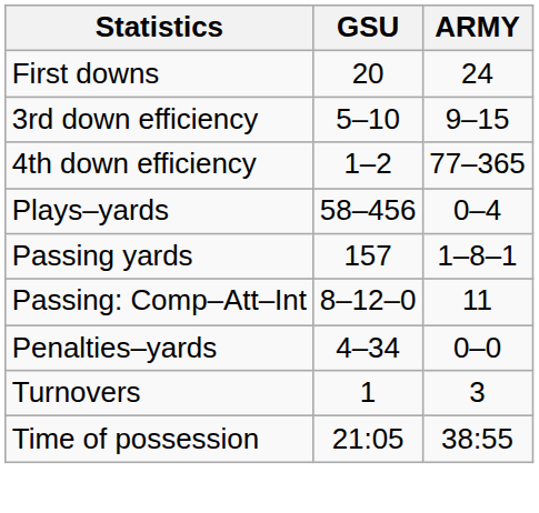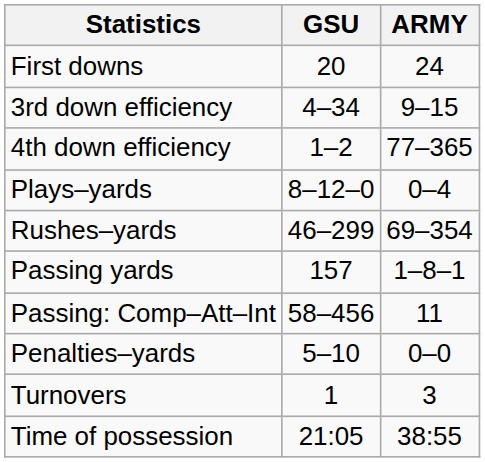3rd down efficiency | GSU: 5–10 -> 4–34
Plays–yards | GSU: 58–456 -> 8–12–0
+ row: Rushes–yards | 46–299 | 69–354
Passing: Comp–Att–Int | GSU: 8–12–0 -> 58–456
Penalties–yards | GSU: 4–34 -> 5–10
